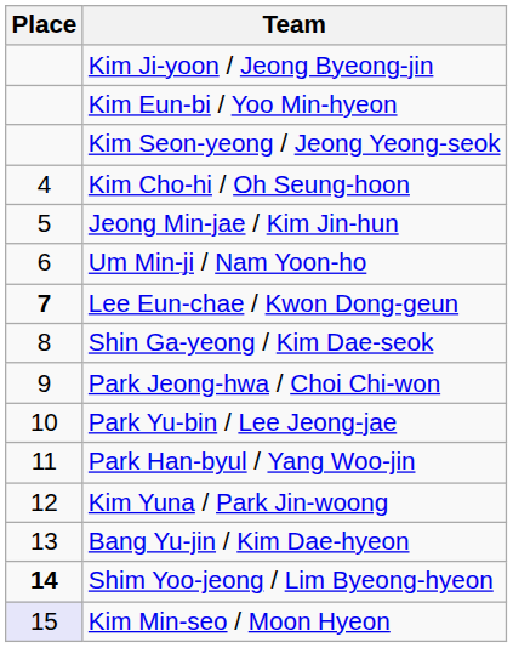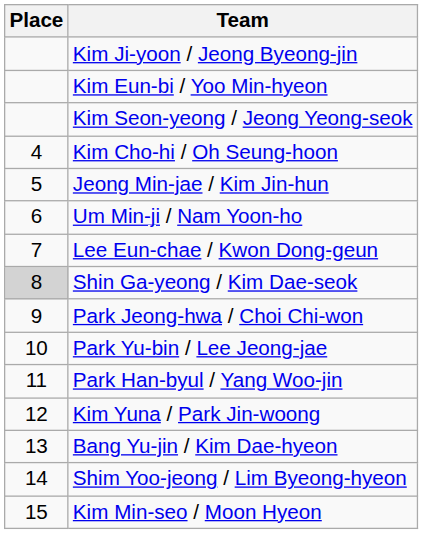Lee Eun-chae / Kwon Dong-geun | Place: bold -> normal
Shin Ga-yeong / Kim Dae-seok | Place: no background -> lightgrey background
Shim Yoo-jeong / Lim Byeong-hyeon | Place: bold -> normal
Kim Min-seo / Moon Hyeon | Place: lavender background -> no background
